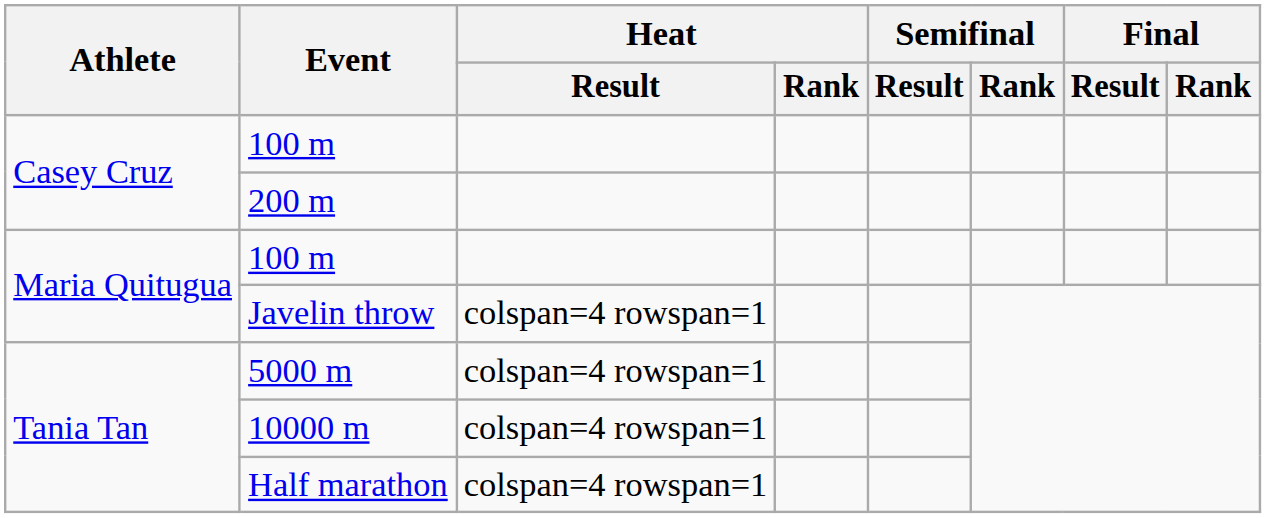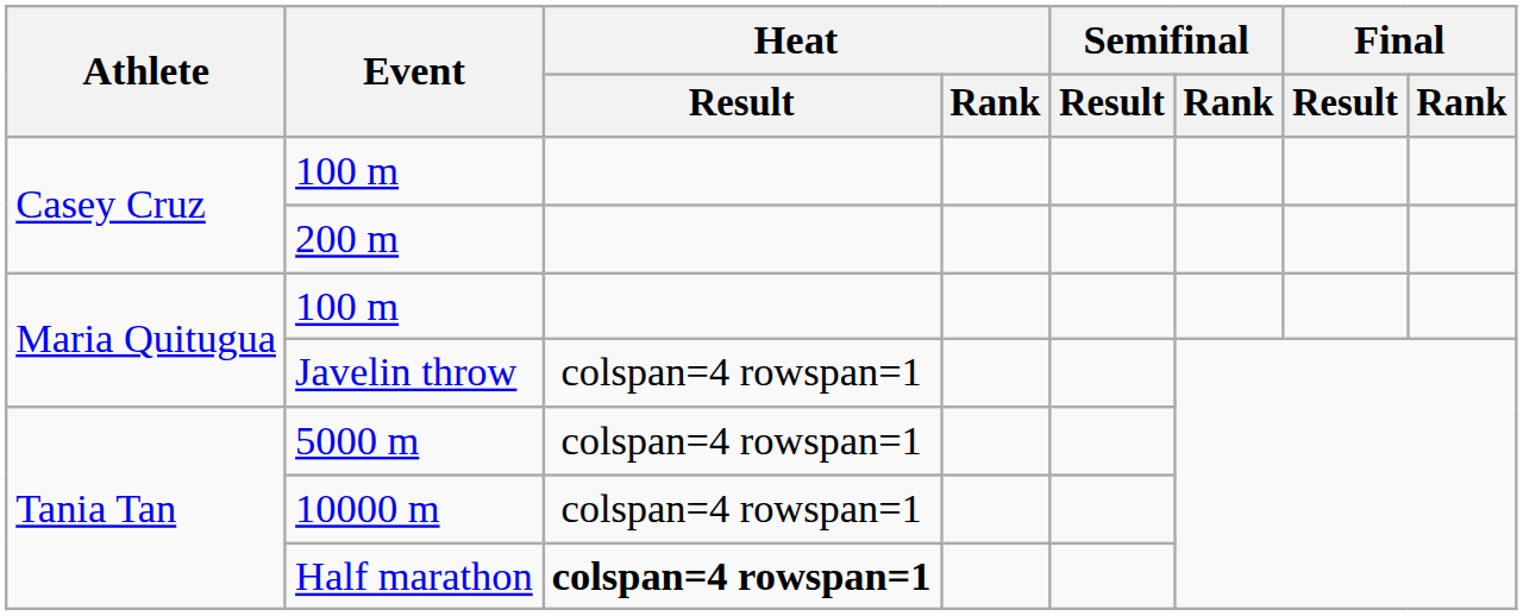Half marathon | Heat / Result: normal -> bold
